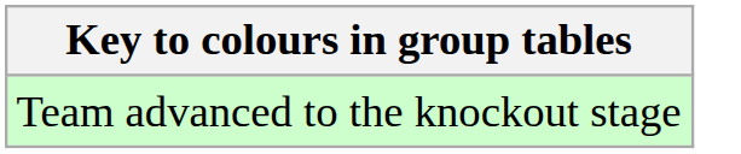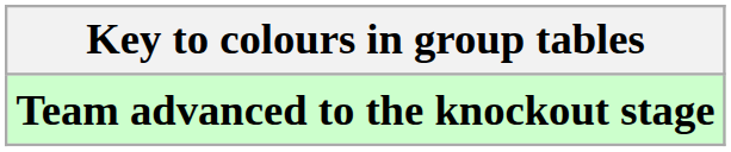row 2 | column 1: normal -> bold
